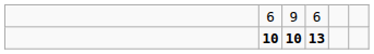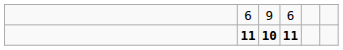row 2 | column 2: 10 -> 11
row 2 | column 4: 13 -> 11
